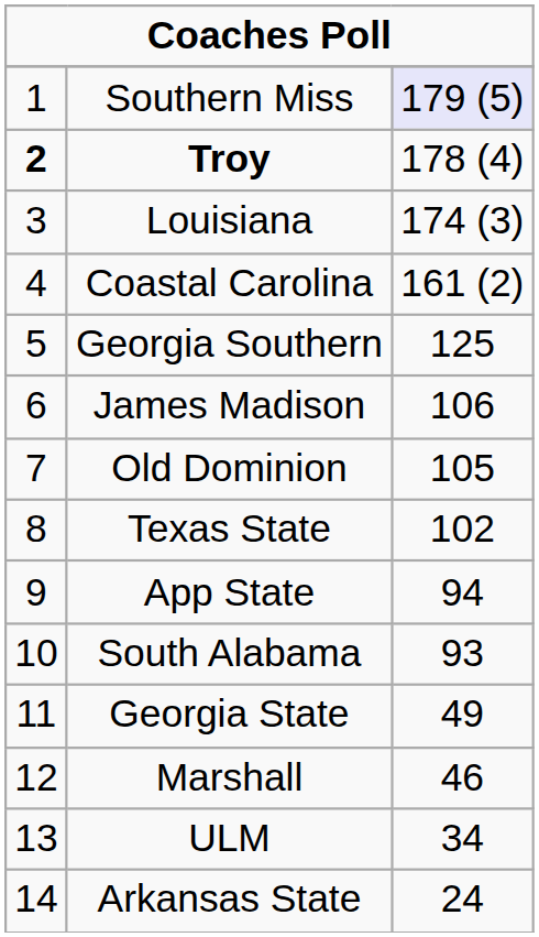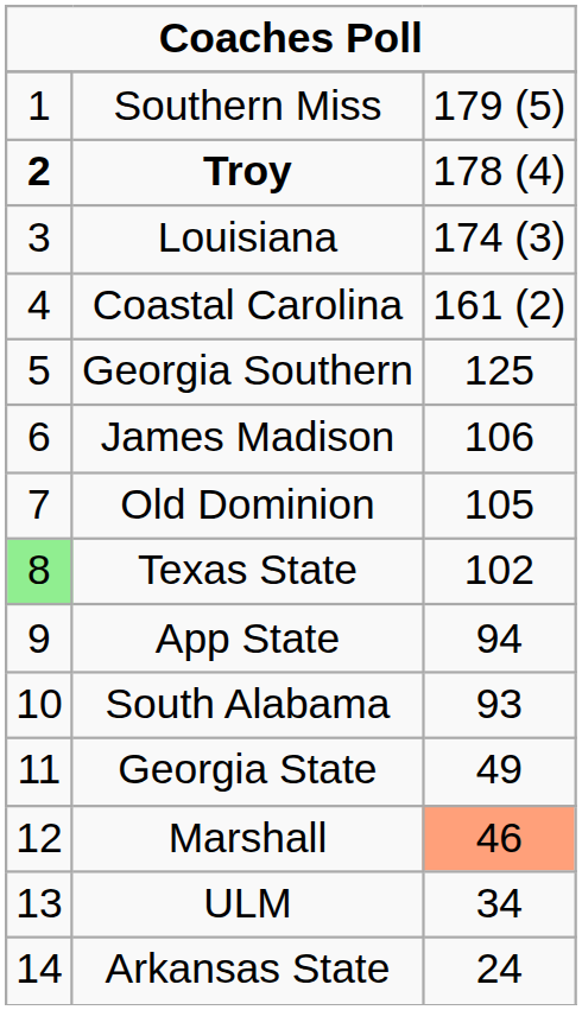Southern Miss | column 3: lavender background -> no background
Texas State | column 1: no background -> lightgreen background
Marshall | column 3: no background -> lightsalmon background
